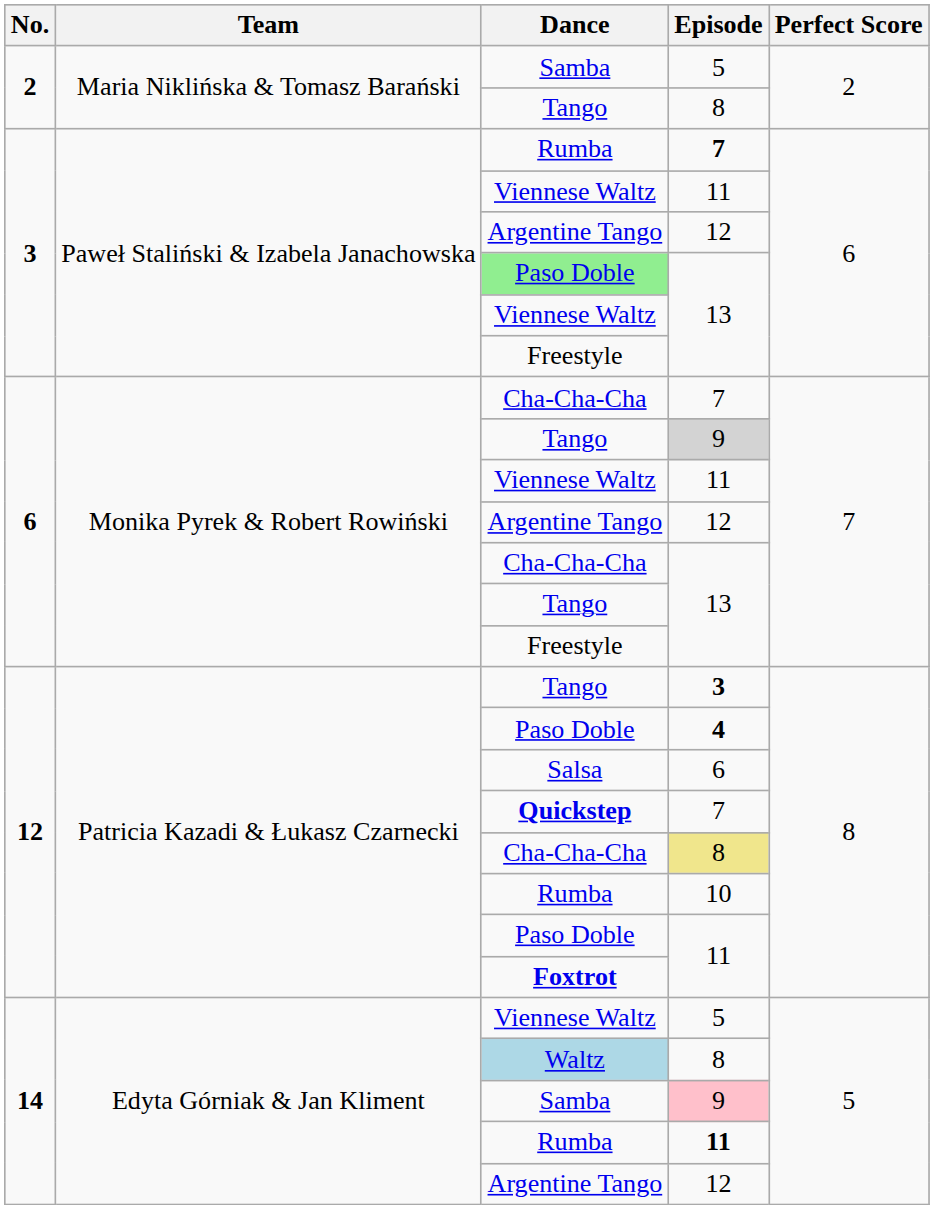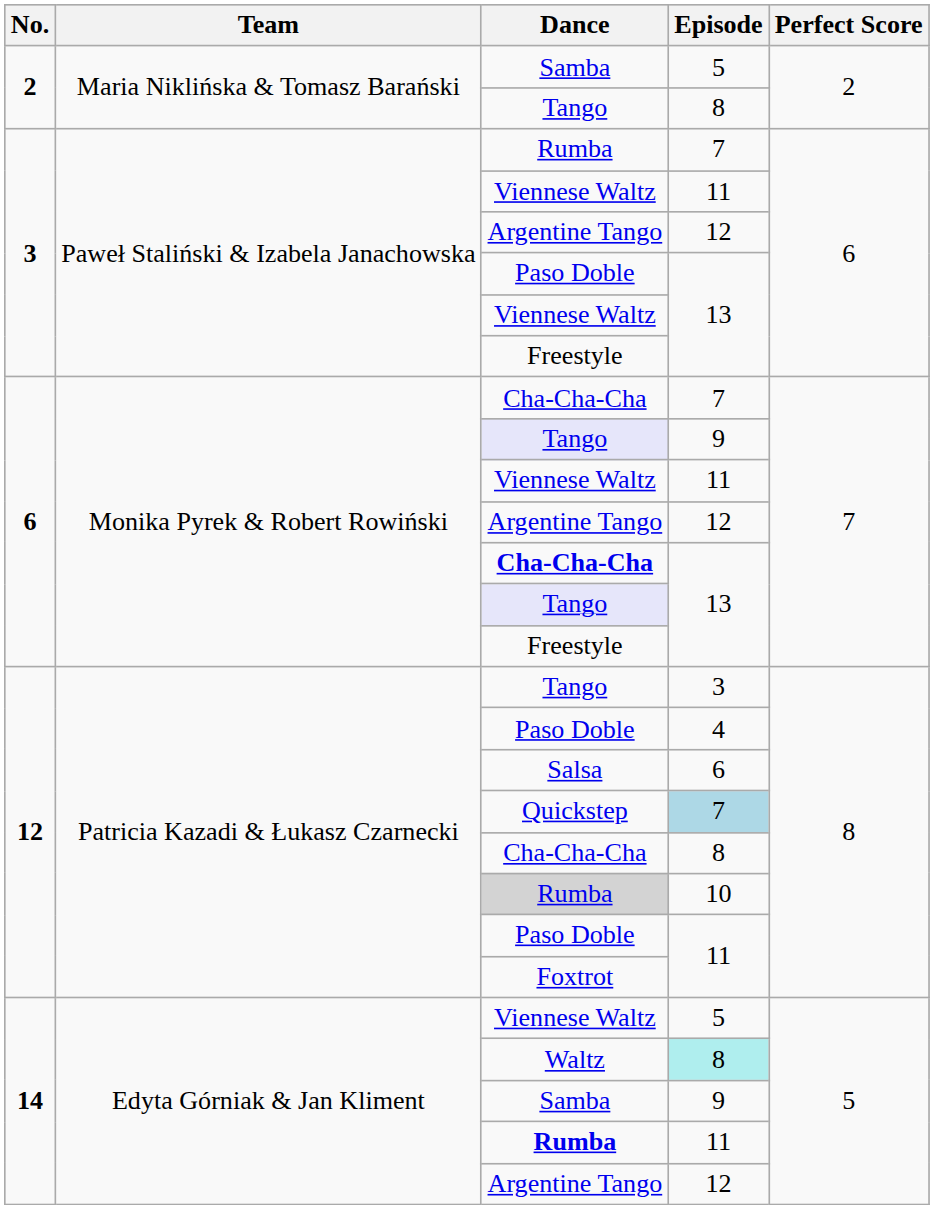Rumba / 7 | Episode: bold -> normal
Paso Doble / 13 | Dance: lightgreen background -> no background
Tango / 9 | Dance: no background -> lavender background
Tango / 9 | Episode: lightgrey background -> no background
Cha-Cha-Cha / 13 | Dance: normal -> bold
Tango / 13 | Dance: no background -> lavender background
Tango / 3 | Episode: bold -> normal
Paso Doble / 4 | Episode: bold -> normal
Quickstep | Dance: bold -> normal
Quickstep | Episode: no background -> lightblue background
Cha-Cha-Cha / 8 | Episode: khaki background -> no background
Rumba / 10 | Dance: no background -> lightgrey background
Foxtrot | Dance: bold -> normal
Waltz | Dance: lightblue background -> no background
Waltz | Episode: no background -> paleturquoise background
Samba / 9 | Episode: pink background -> no background
Rumba / 11 | Dance: normal -> bold
Rumba / 11 | Episode: bold -> normal
